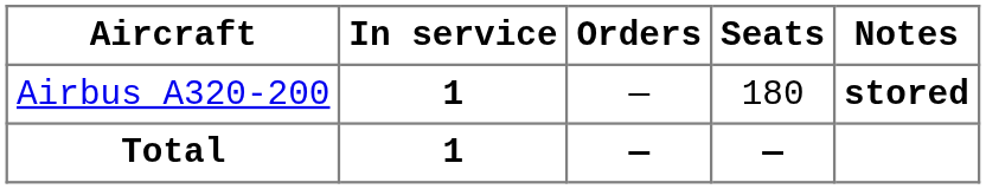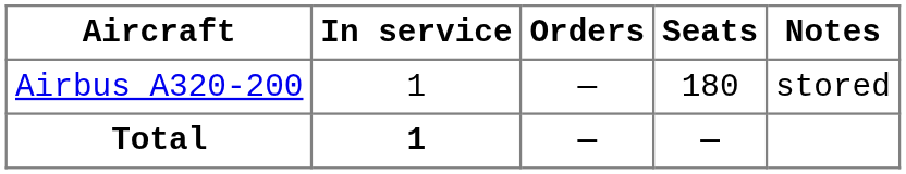Airbus A320-200 | In service: bold -> normal
Airbus A320-200 | Notes: bold -> normal
